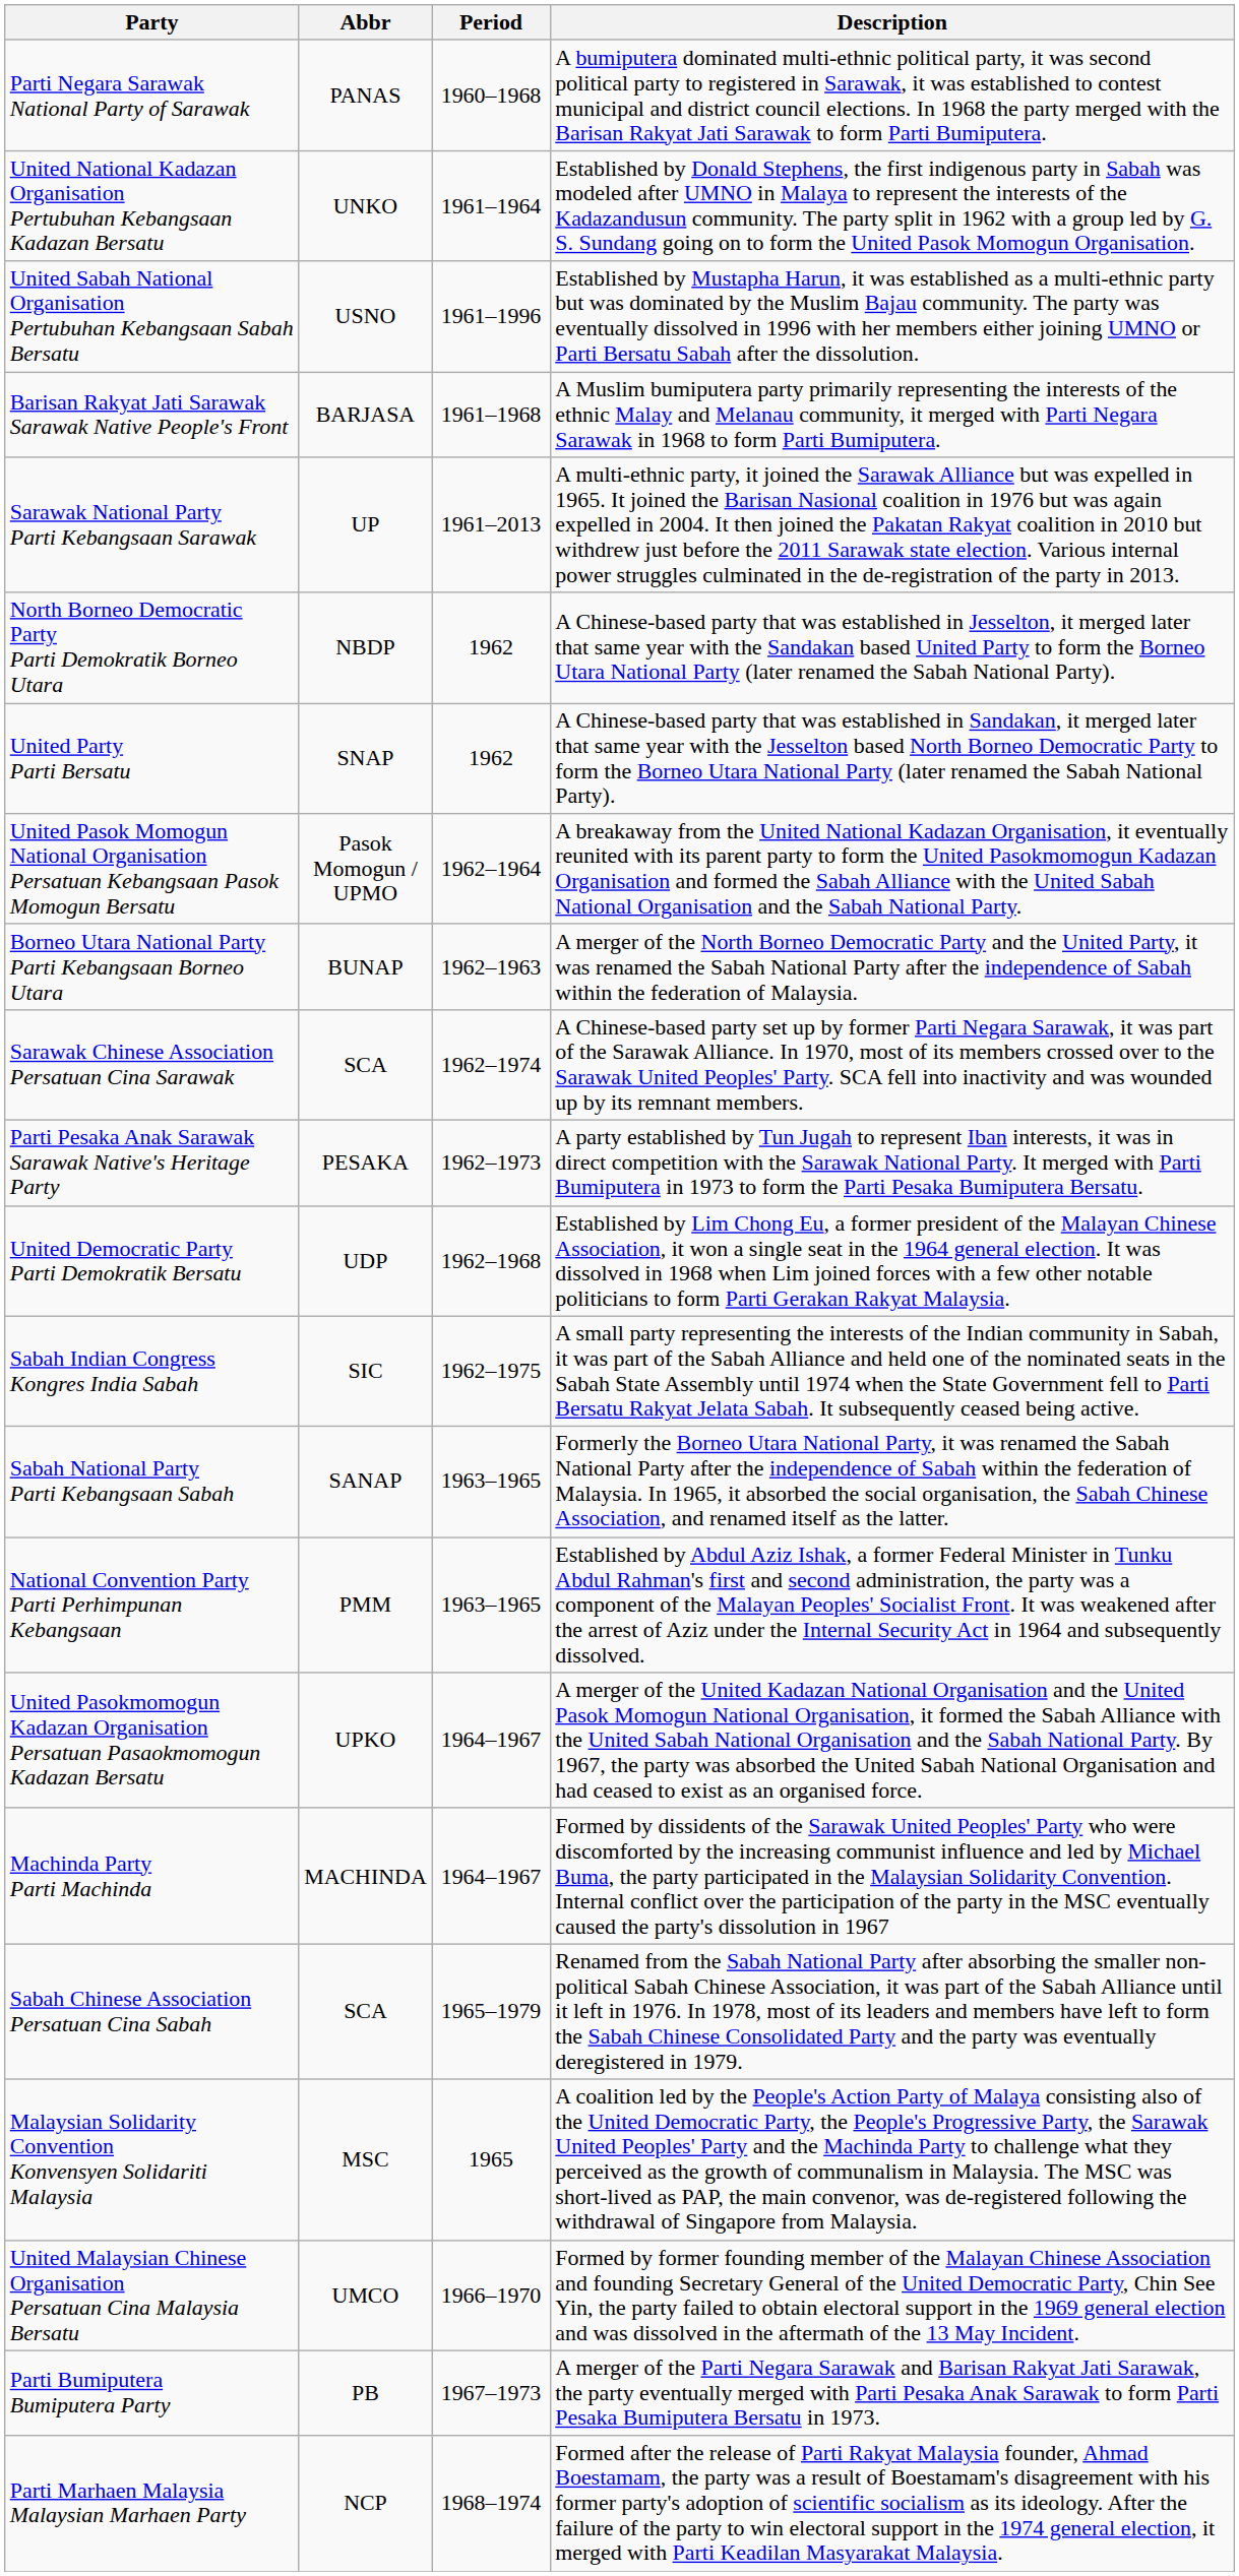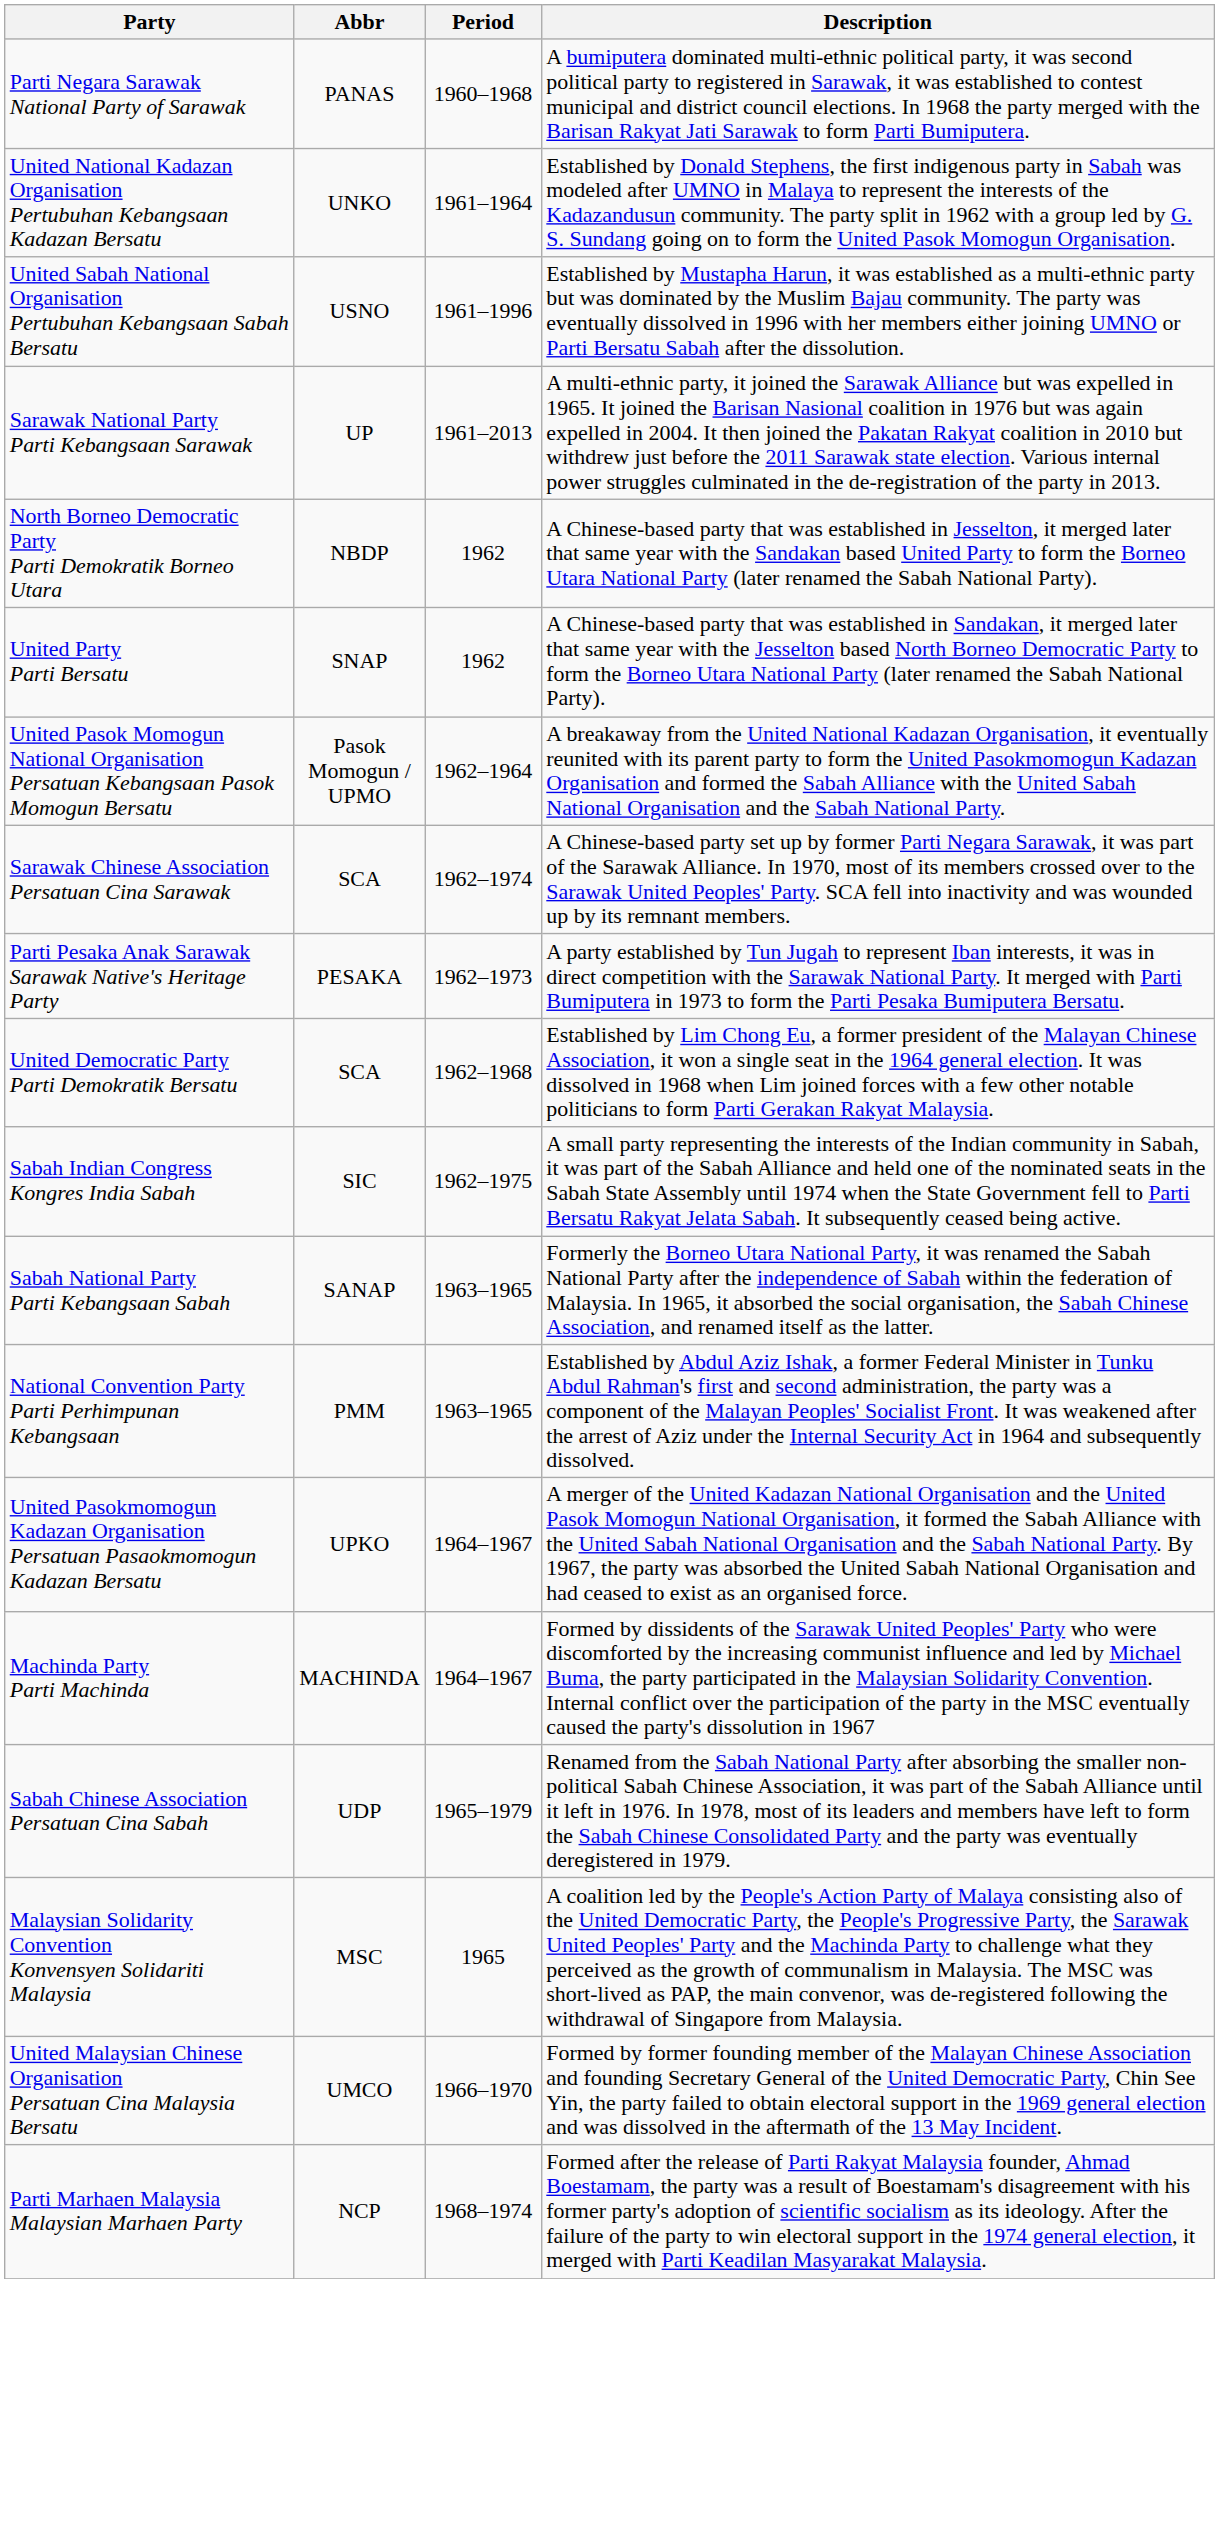- row: Barisan Rakyat Jati Sarawak Sarawak Native People's Front | BARJASA | 1961–1968 | A Muslim bumiputera party primarily representing the interests of the ethnic Malay and Melanau community, it merged with Parti Negara Sarawak in 1968 to form Parti Bumiputera.
- row: Borneo Utara National Party Parti Kebangsaan Borneo Utara | BUNAP | 1962–1963 | A merger of the North Borneo Democratic Party and the United Party, it was renamed the Sabah National Party after the independence of Sabah within the federation of Malaysia.
United Democratic Party Parti Demokratik Bersatu | Abbr: UDP -> SCA
Sabah Chinese Association Persatuan Cina Sabah | Abbr: SCA -> UDP
- row: Parti Bumiputera Bumiputera Party | PB | 1967–1973 | A merger of the Parti Negara Sarawak and Barisan Rakyat Jati Sarawak, the party eventually merged with Parti Pesaka Anak Sarawak to form Parti Pesaka Bumiputera Bersatu in 1973.
